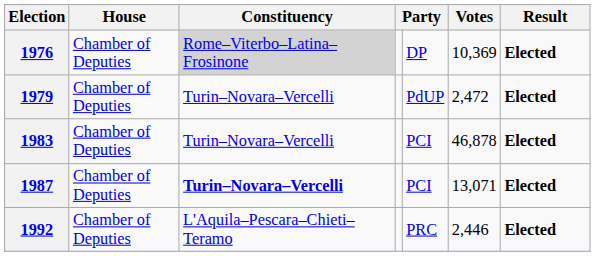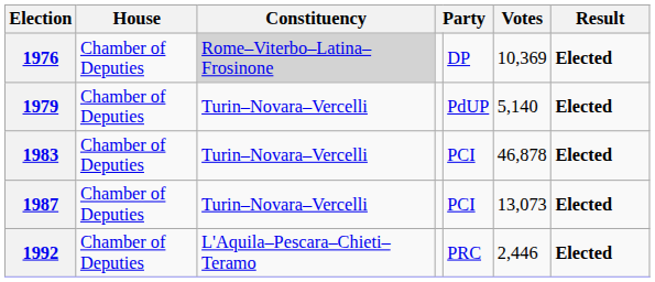1979 | Votes: 2,472 -> 5,140
1987 | Constituency: bold -> normal
1987 | Votes: 13,071 -> 13,073
